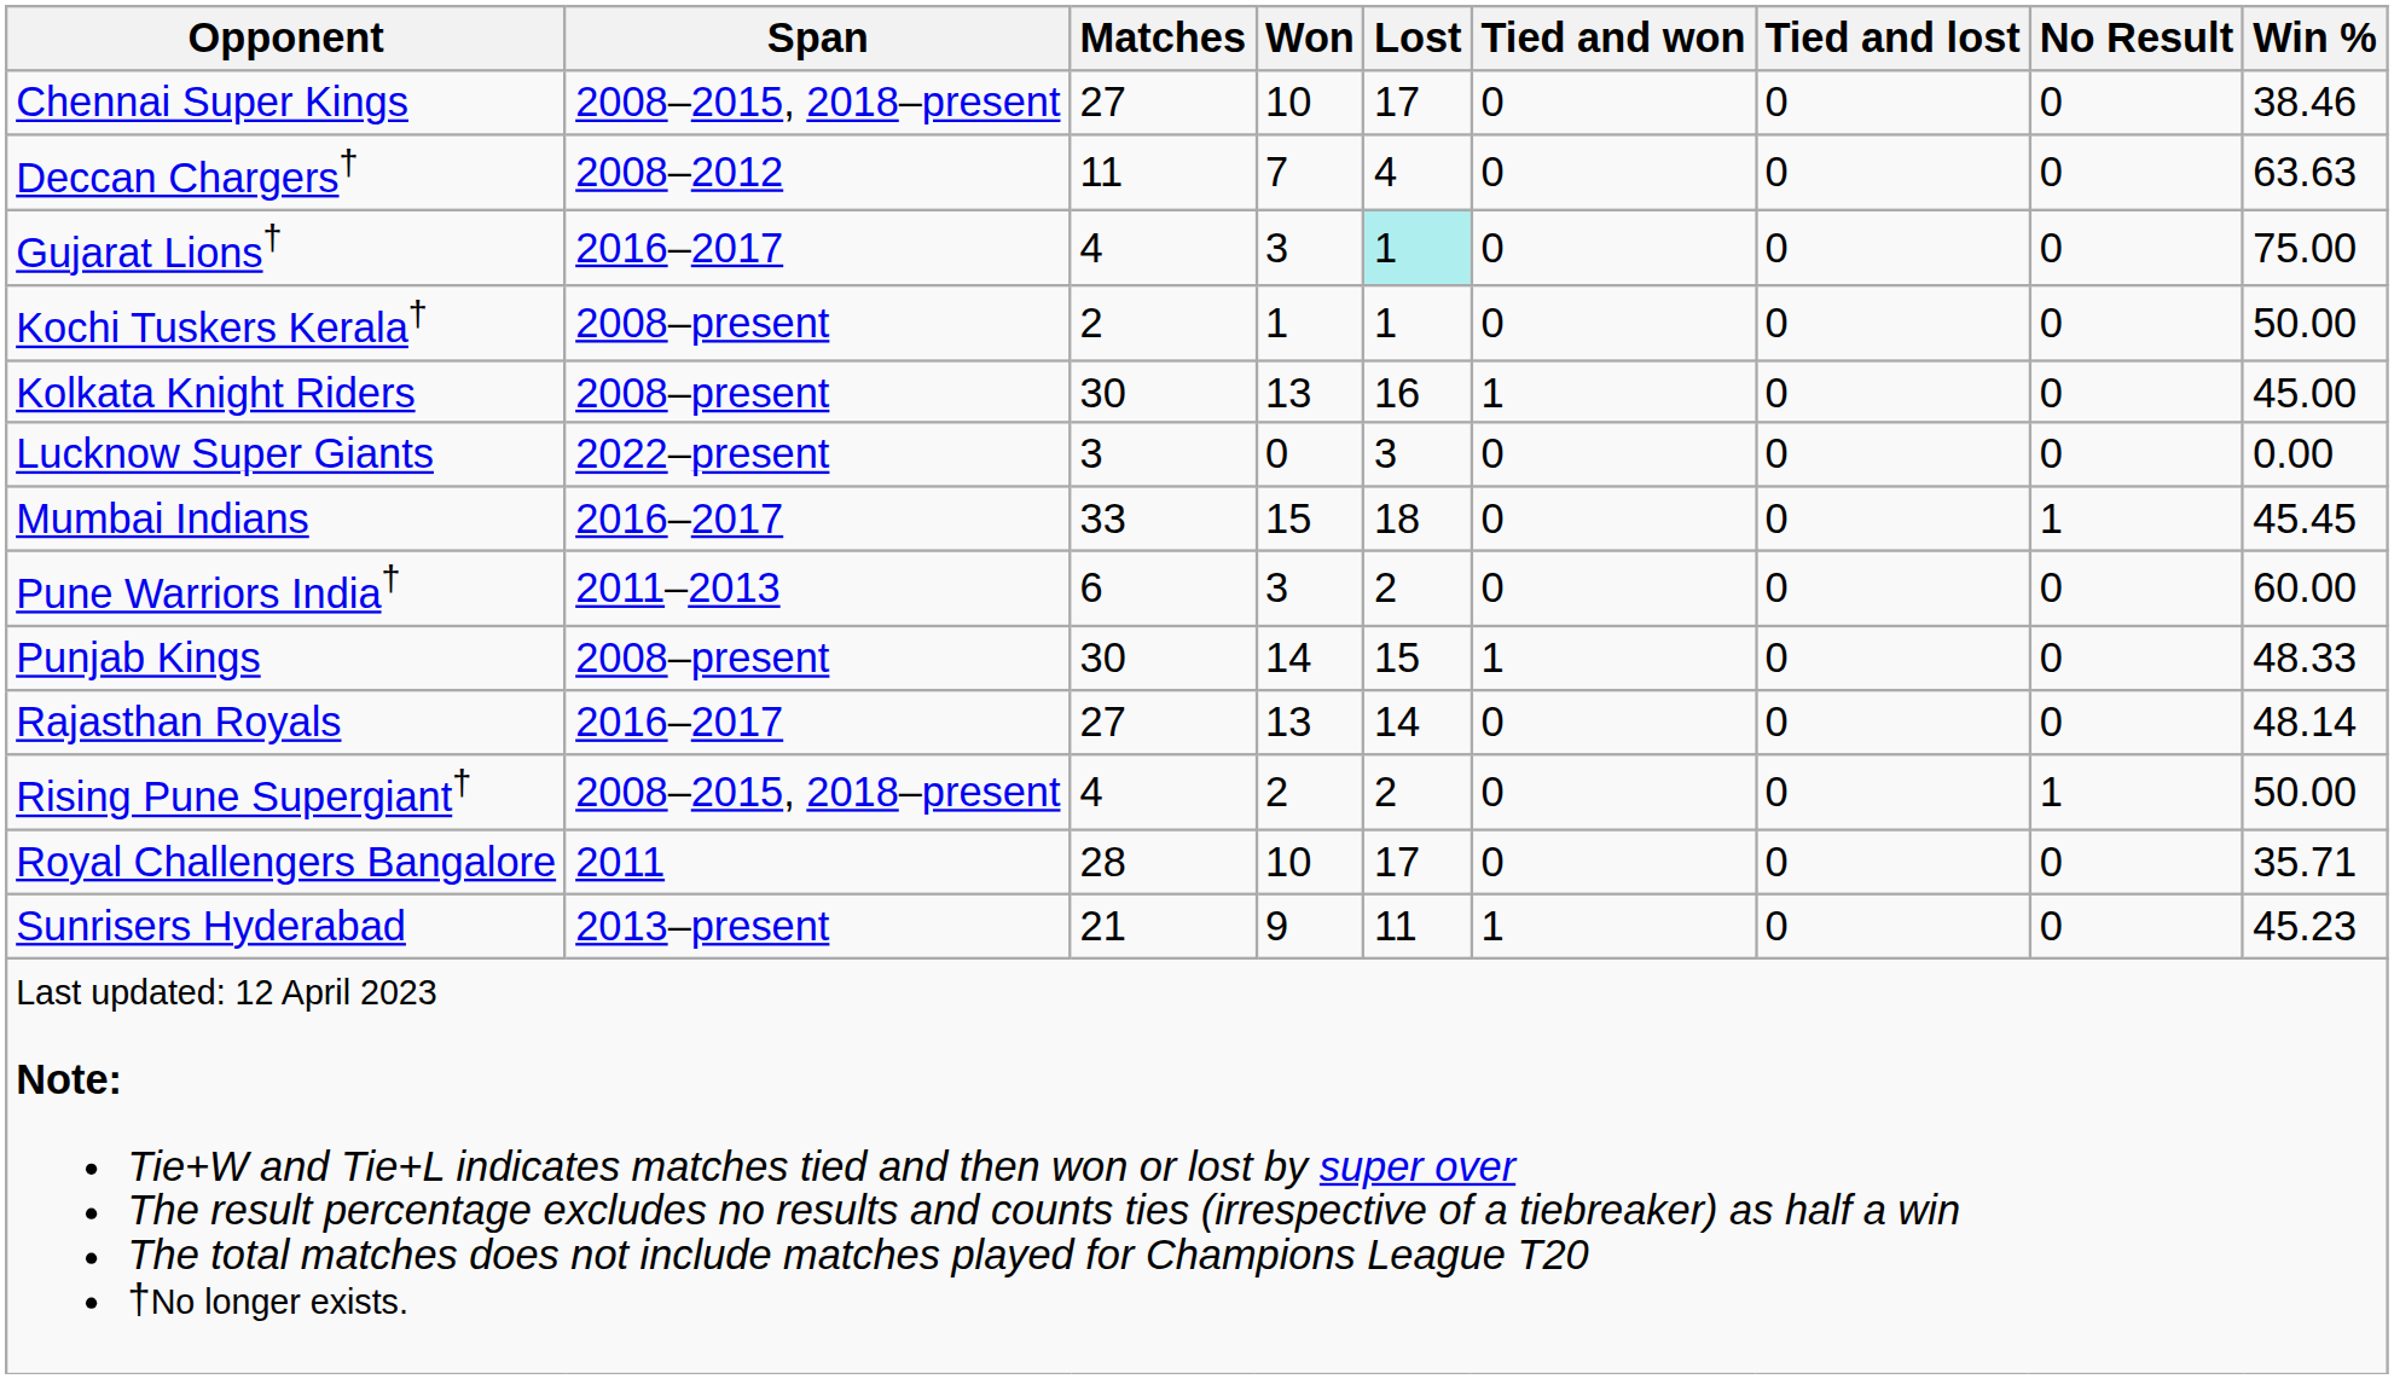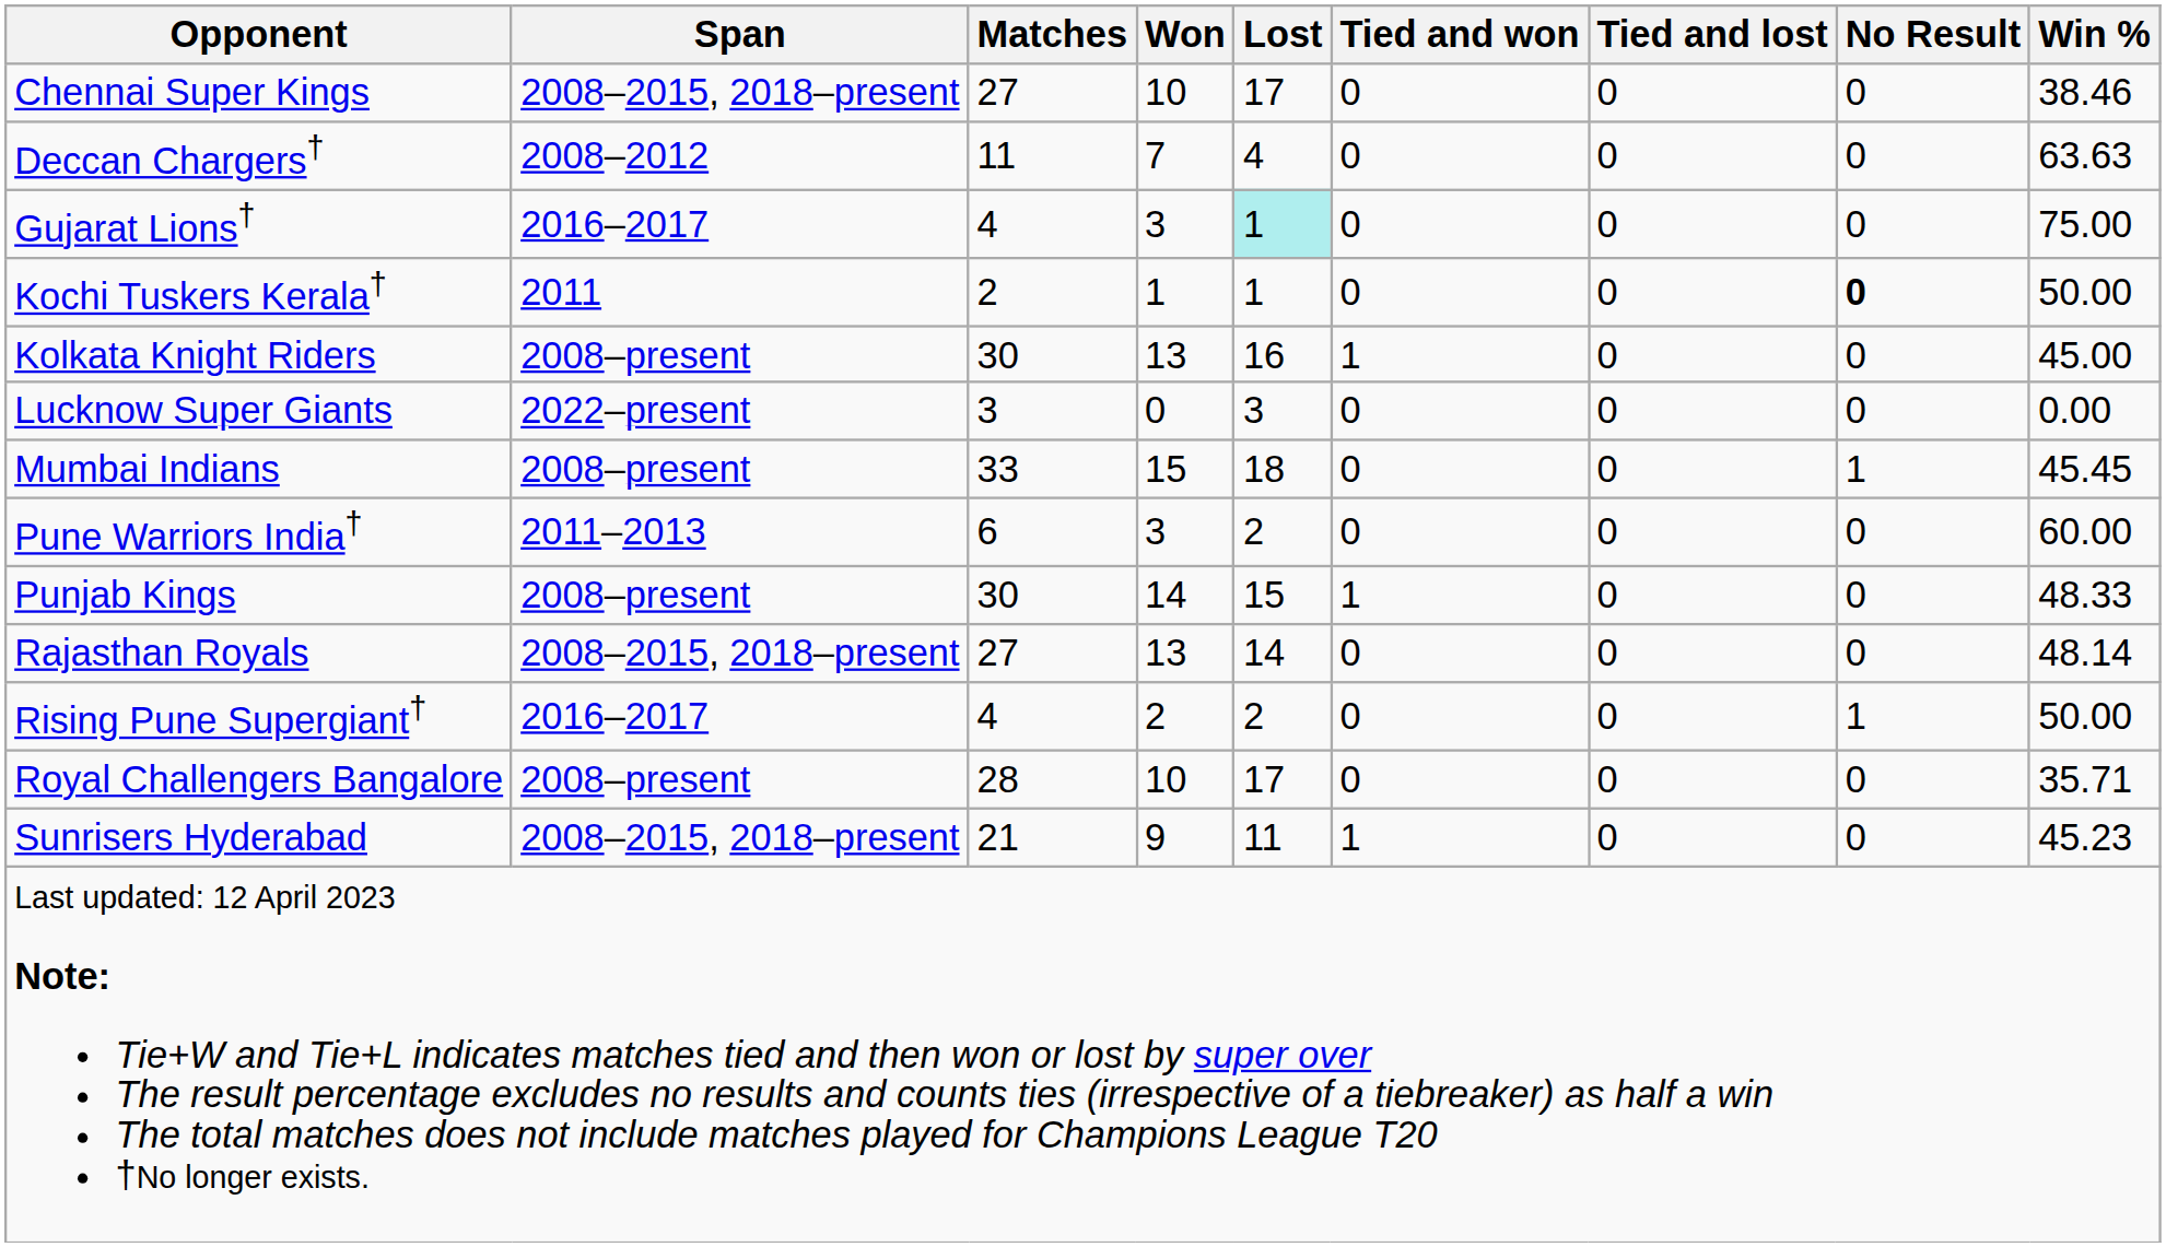Kochi Tuskers Kerala† | Span: 2008–present -> 2011
Kochi Tuskers Kerala† | No Result: normal -> bold
Mumbai Indians | Span: 2016–2017 -> 2008–present
Rajasthan Royals | Span: 2016–2017 -> 2008–2015, 2018–present
Rising Pune Supergiant† | Span: 2008–2015, 2018–present -> 2016–2017
Royal Challengers Bangalore | Span: 2011 -> 2008–present
Sunrisers Hyderabad | Span: 2013–present -> 2008–2015, 2018–present
